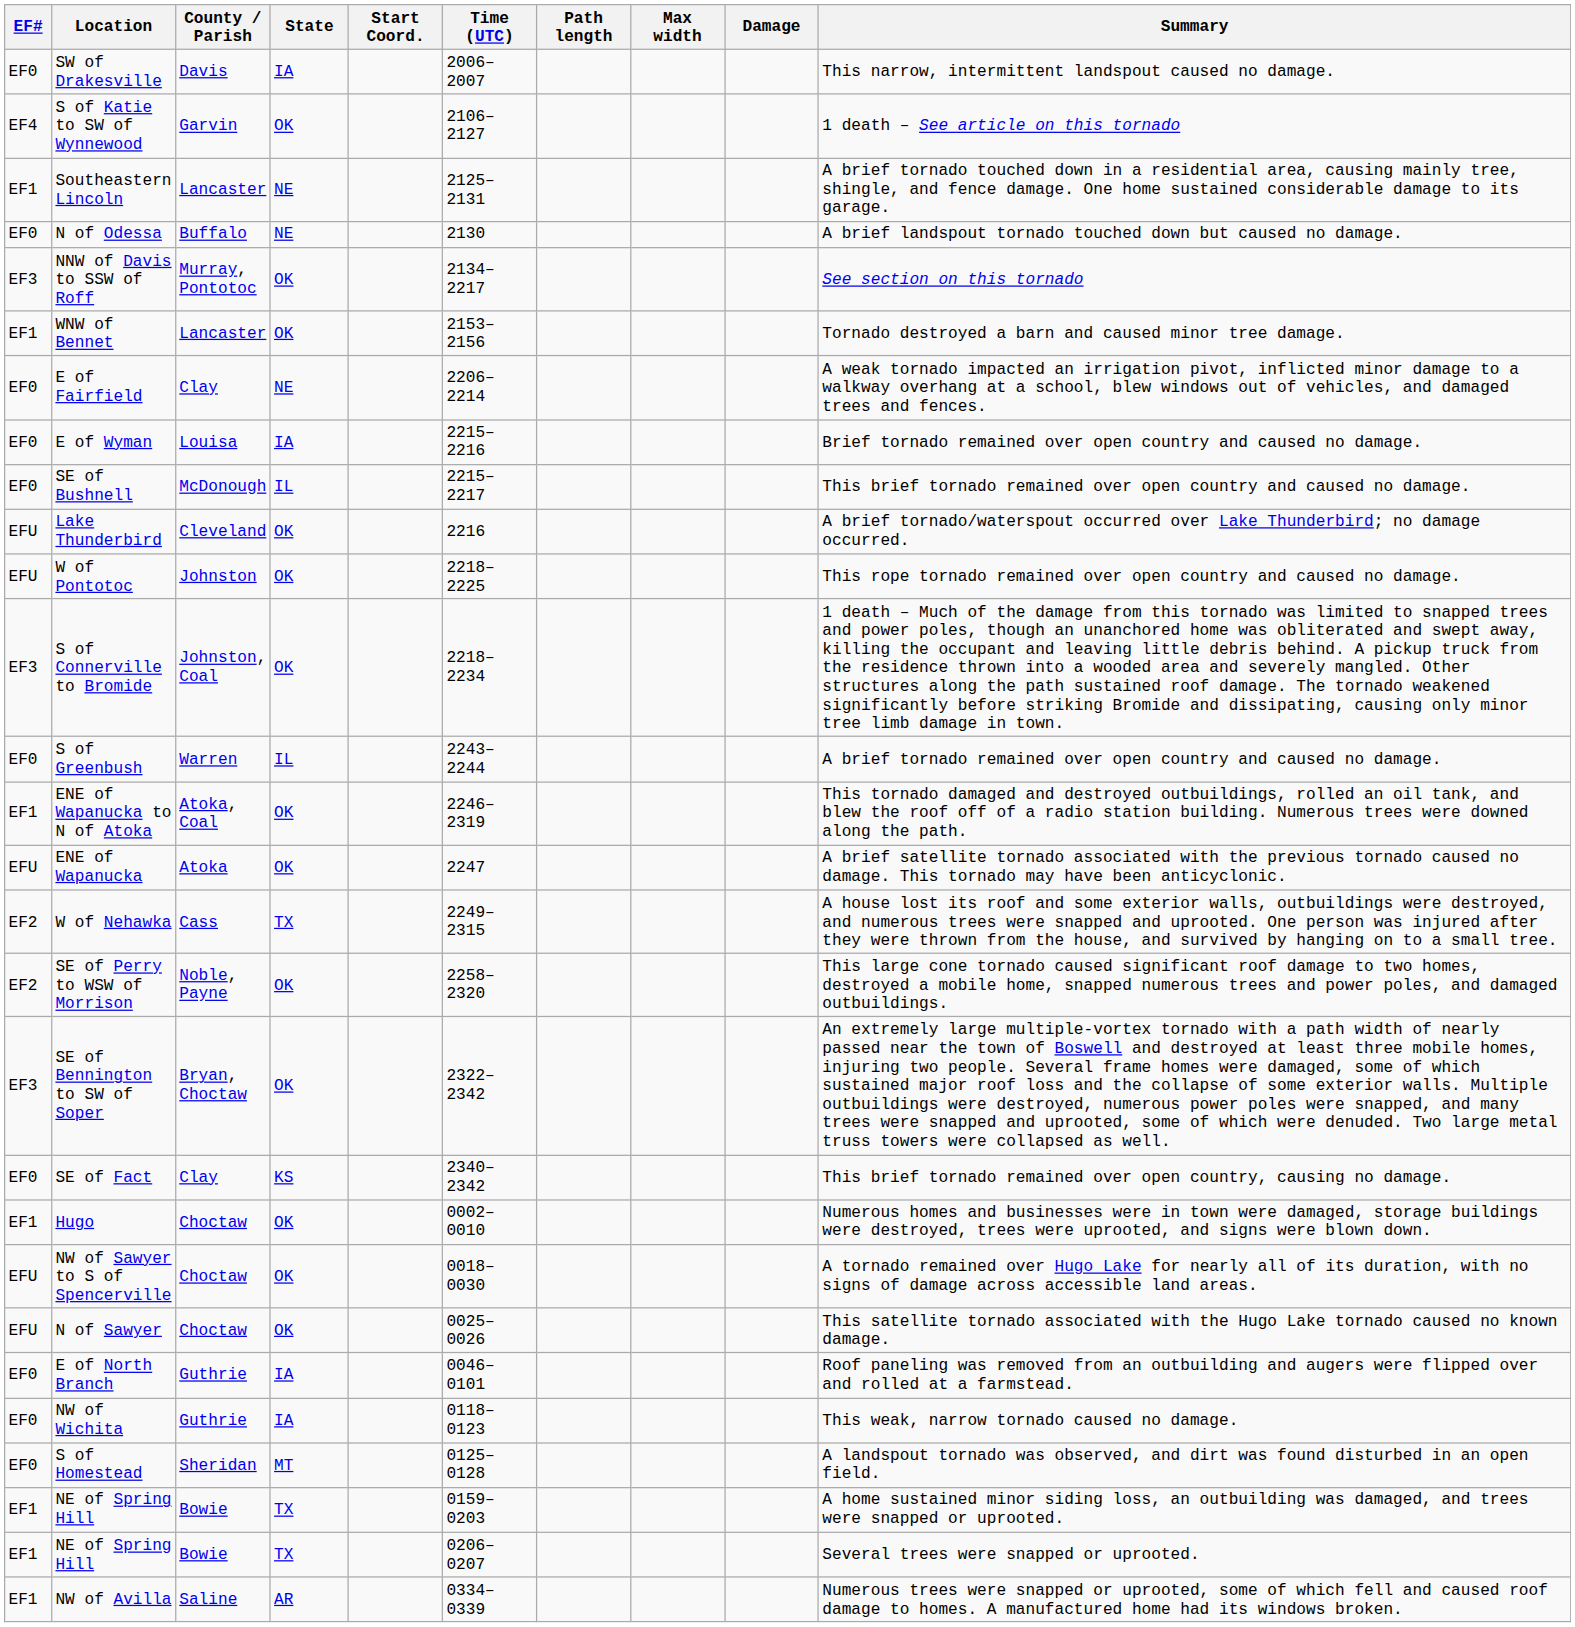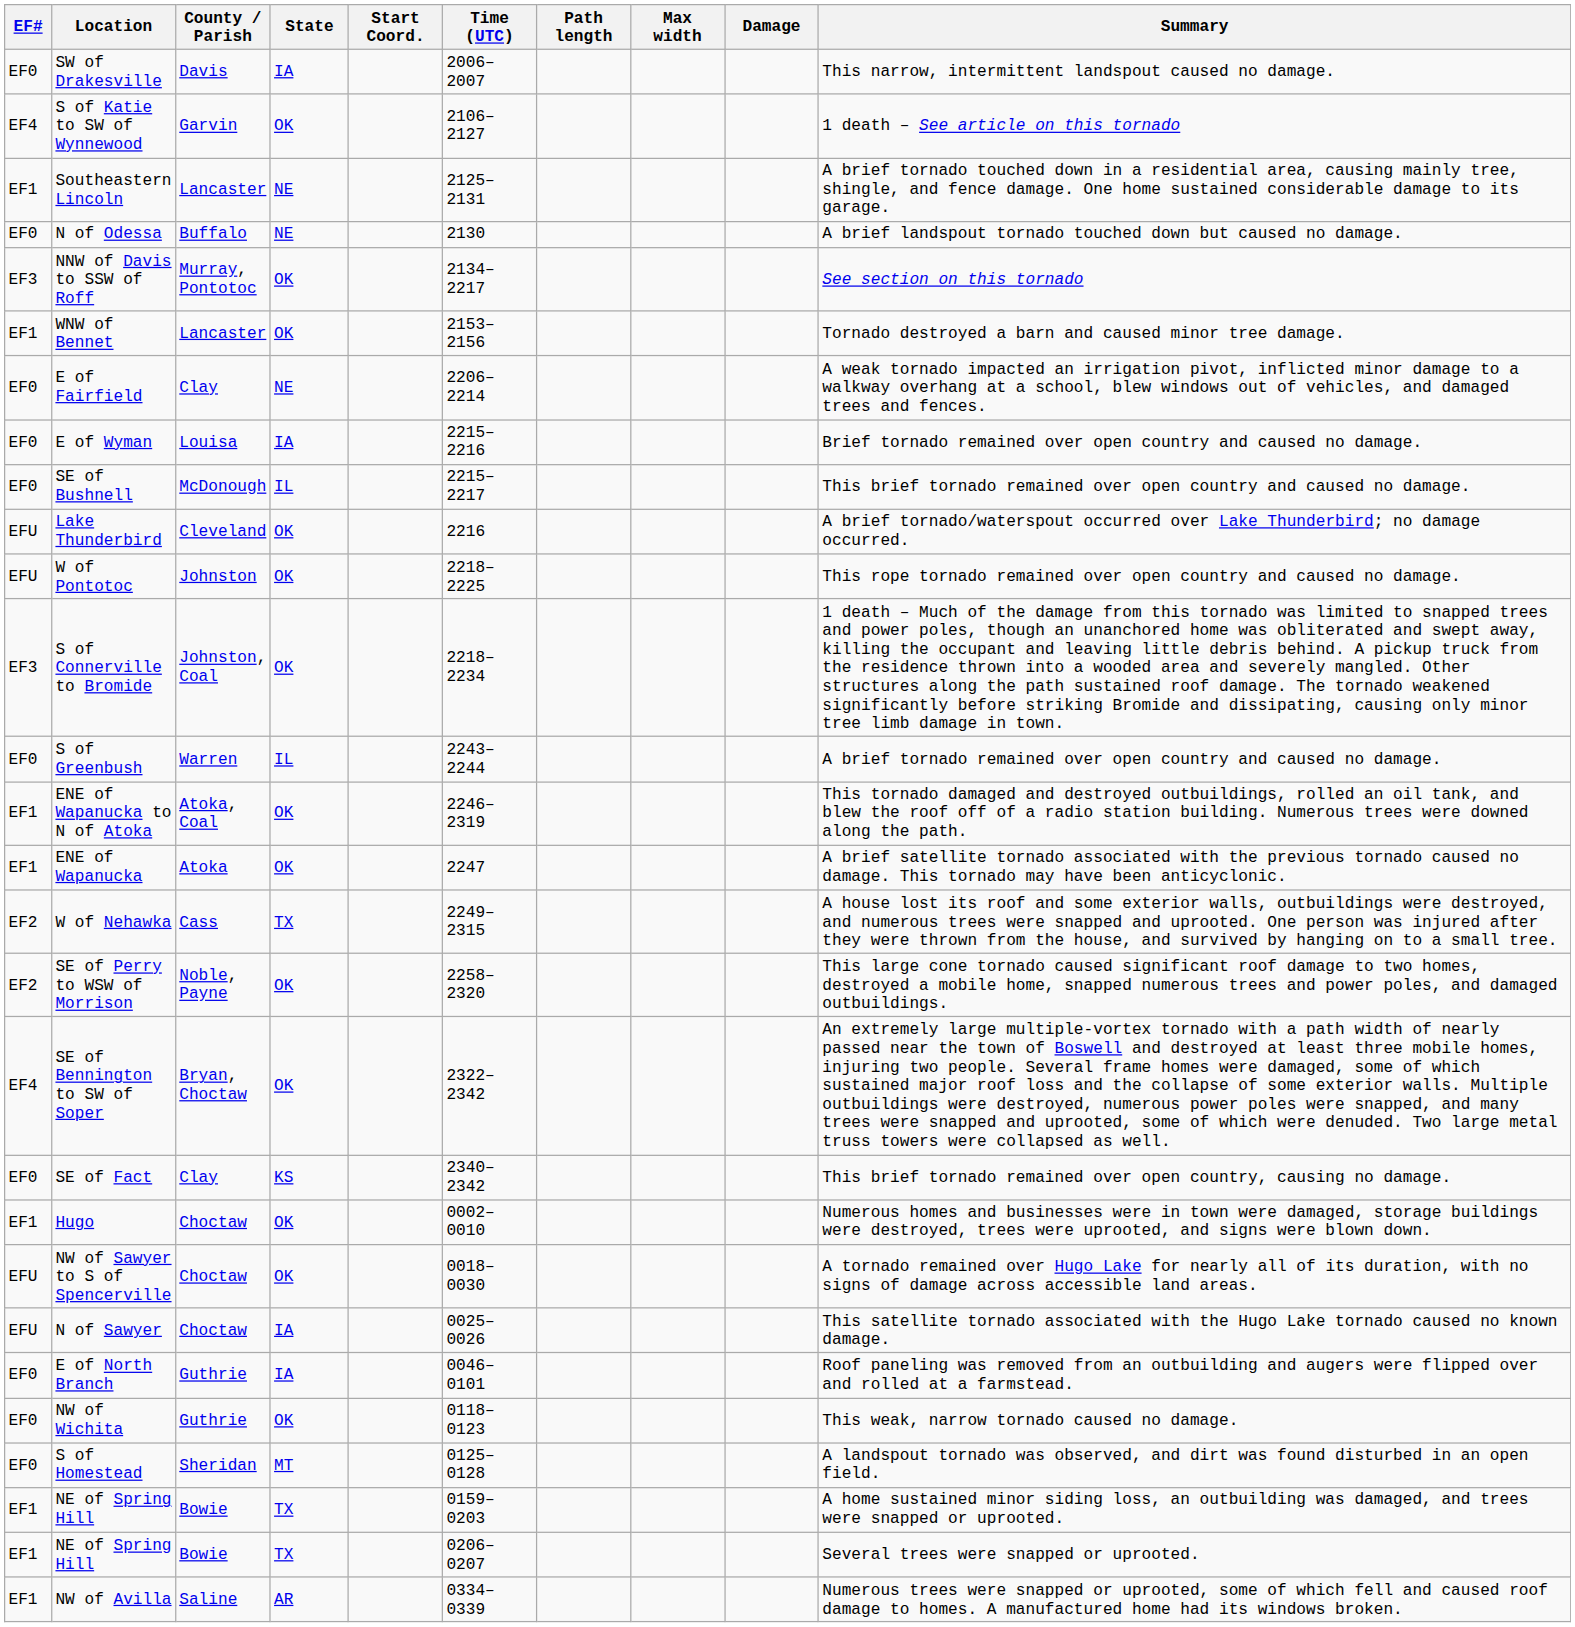ENE of Wapanucka | EF#: EFU -> EF1
SE of Bennington to SW of Soper | EF#: EF3 -> EF4
N of Sawyer | State: OK -> IA
NW of Wichita | State: IA -> OK
